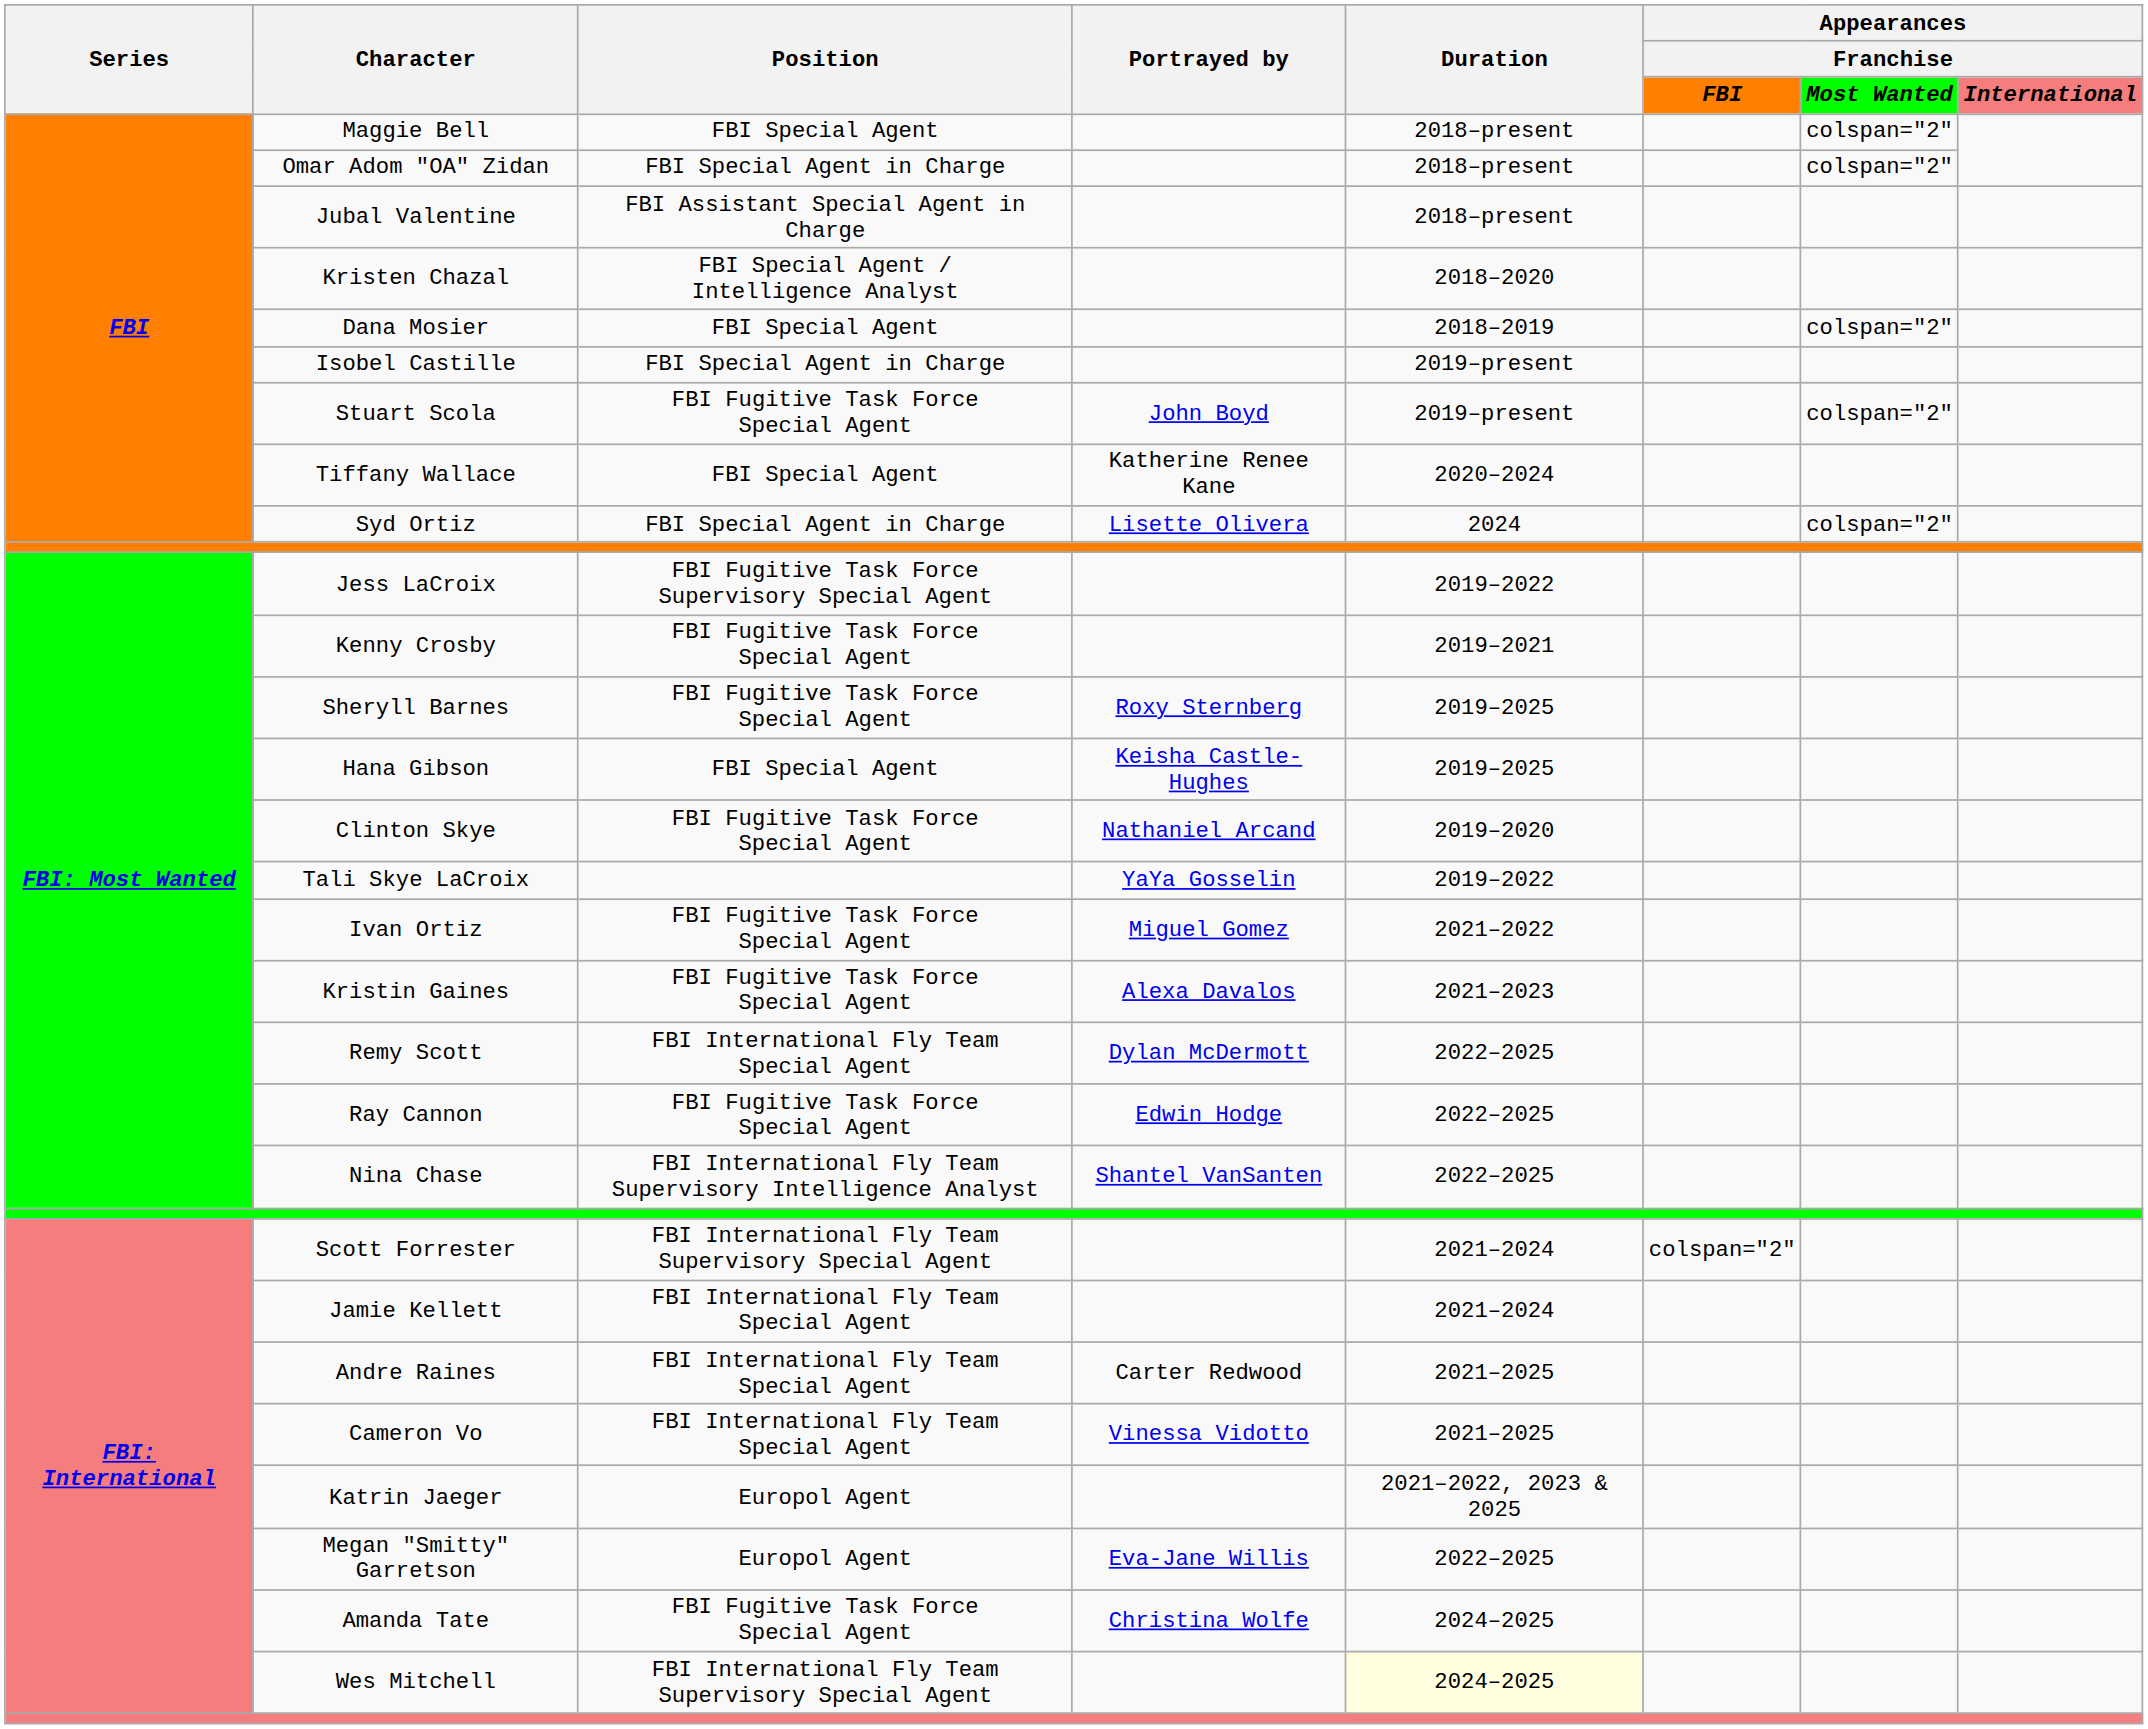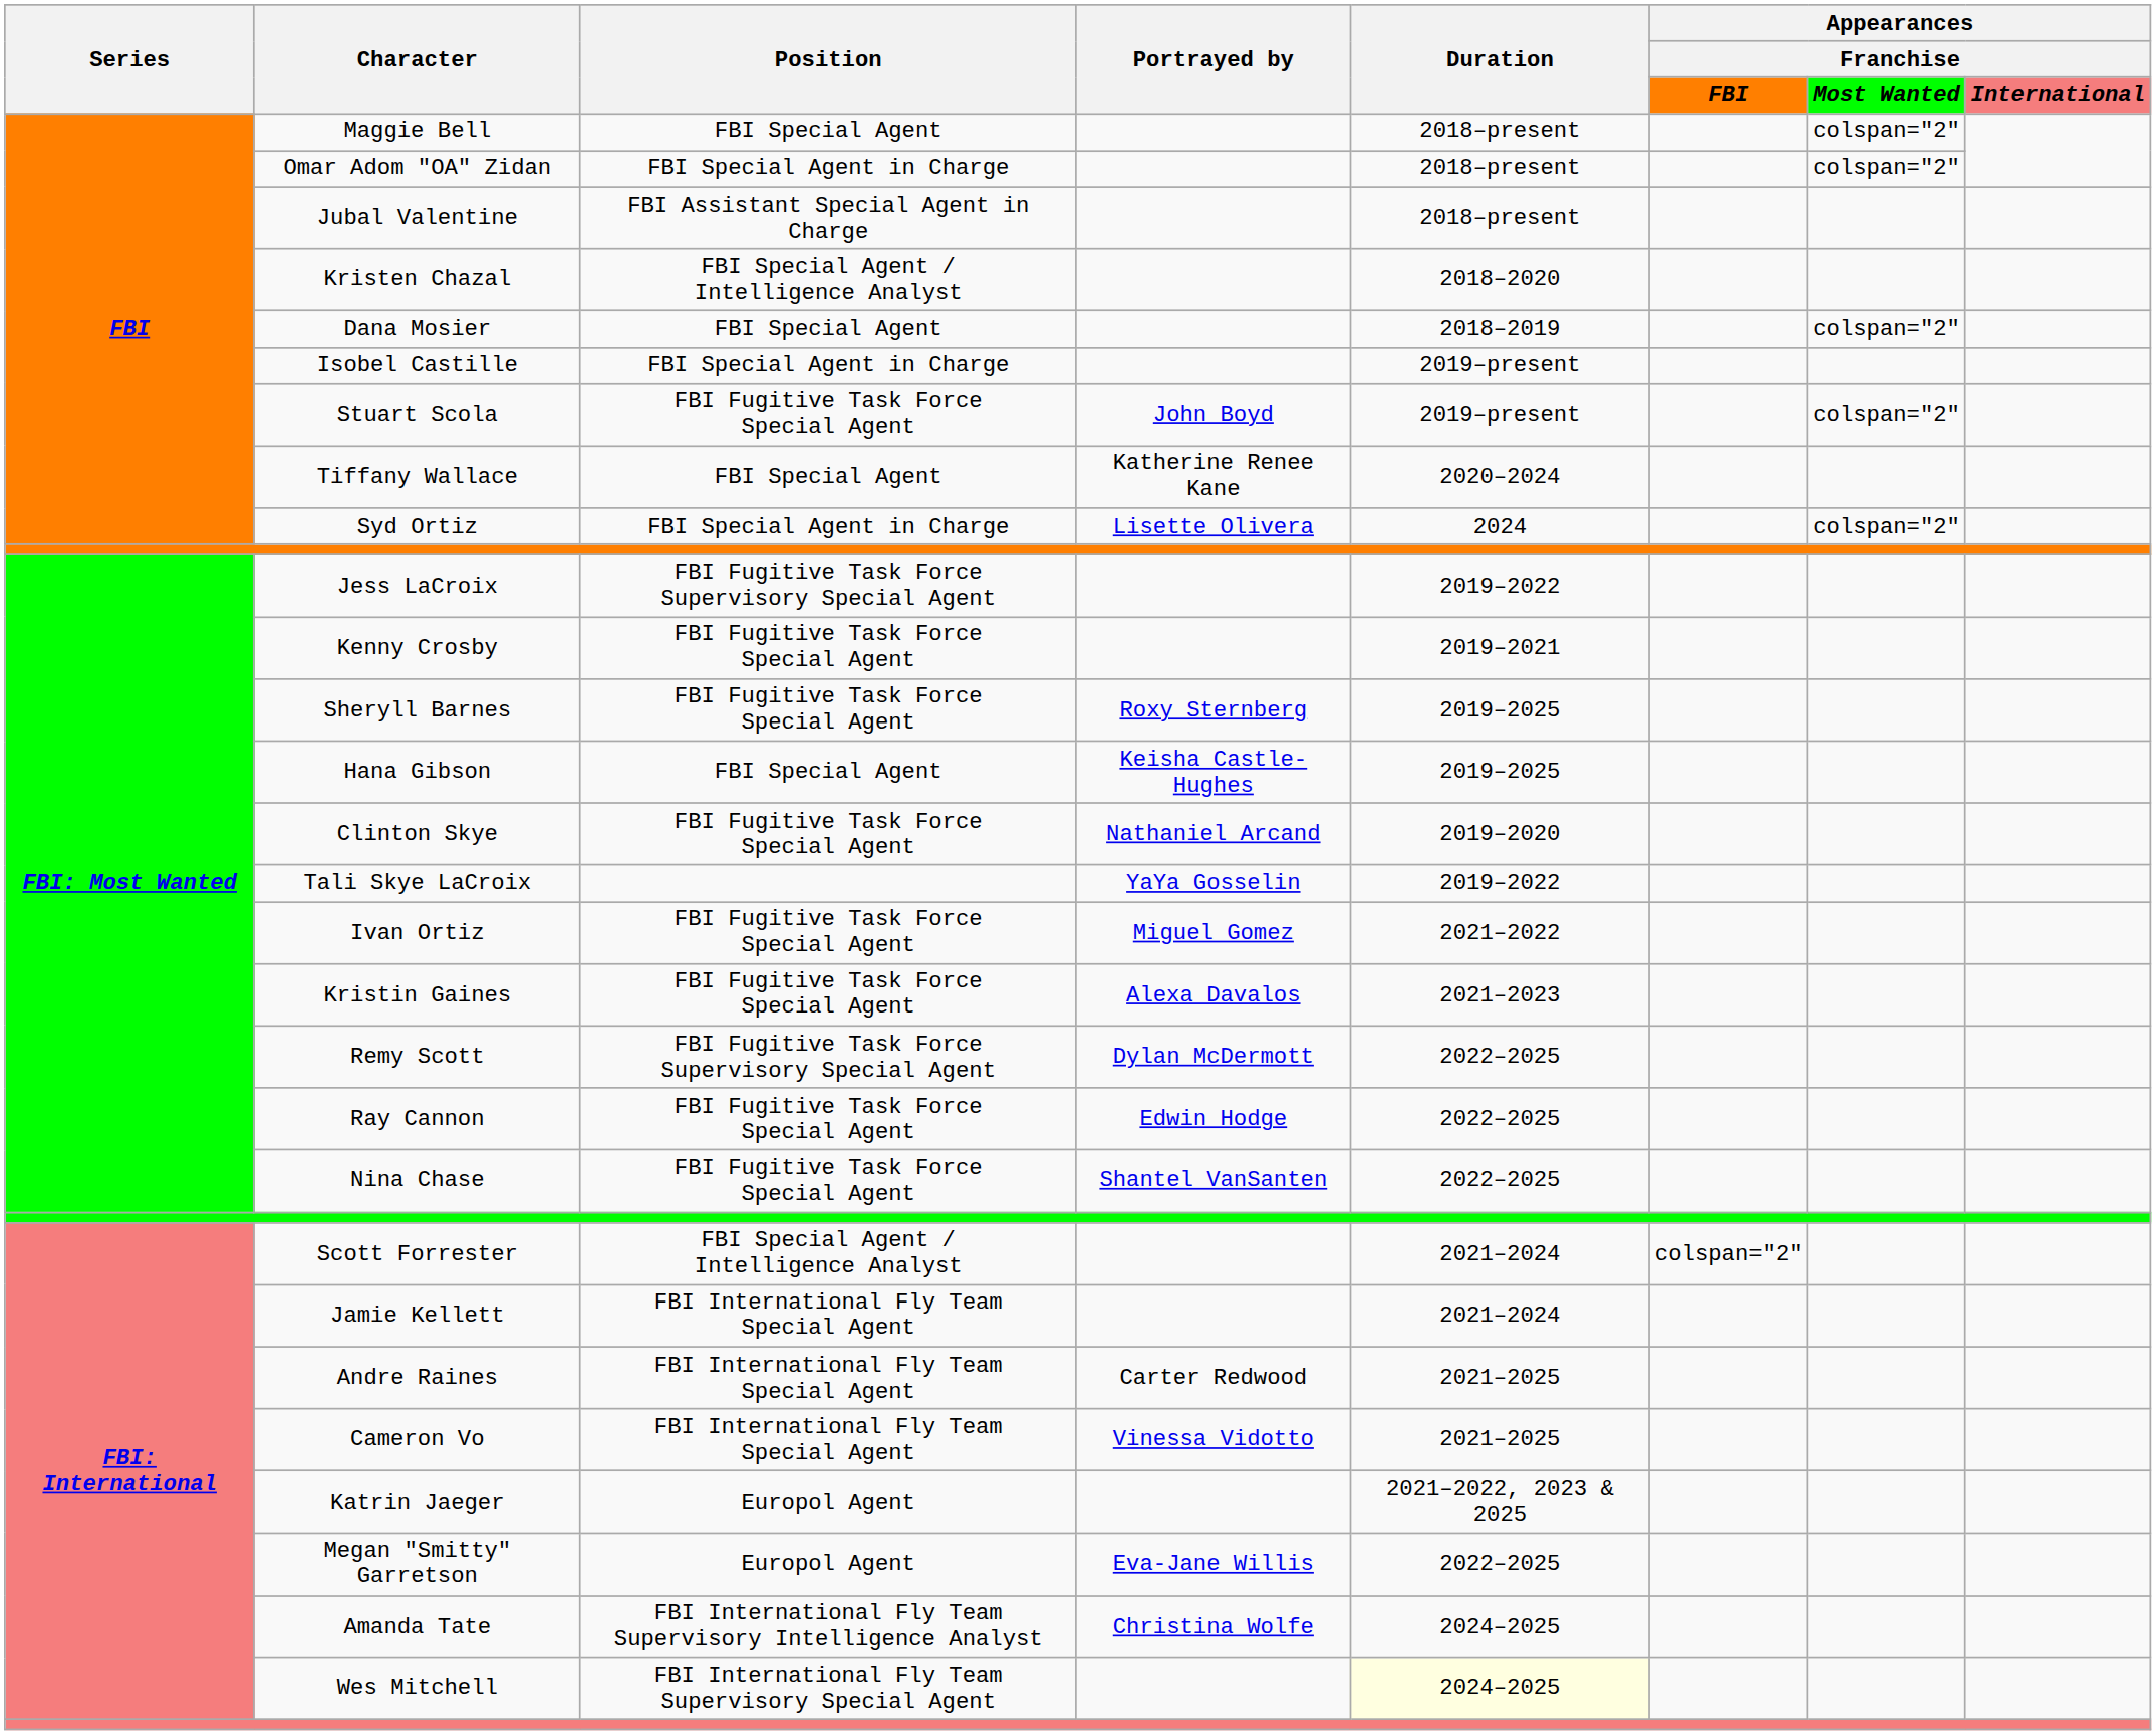Remy Scott | Position: FBI International Fly Team Special Agent -> FBI Fugitive Task Force Supervisory Special Agent
Nina Chase | Position: FBI International Fly Team Supervisory Intelligence Analyst -> FBI Fugitive Task Force Special Agent
Scott Forrester | Position: FBI International Fly Team Supervisory Special Agent -> FBI Special Agent / Intelligence Analyst
Amanda Tate | Position: FBI Fugitive Task Force Special Agent -> FBI International Fly Team Supervisory Intelligence Analyst
